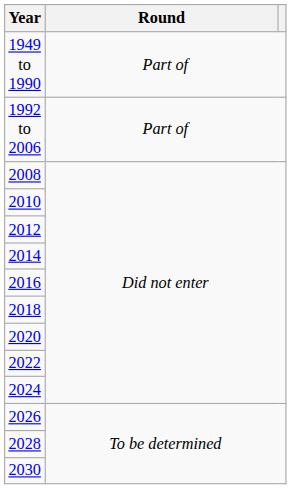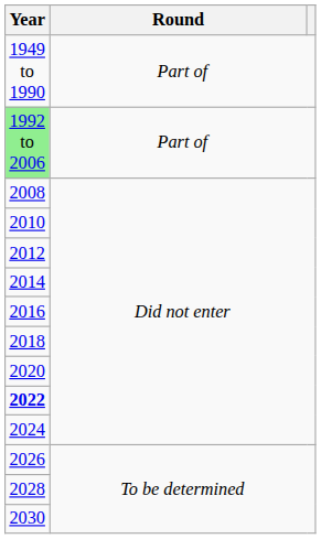1992 to 2006 | Year: no background -> lightgreen background
2022 | Year: normal -> bold
